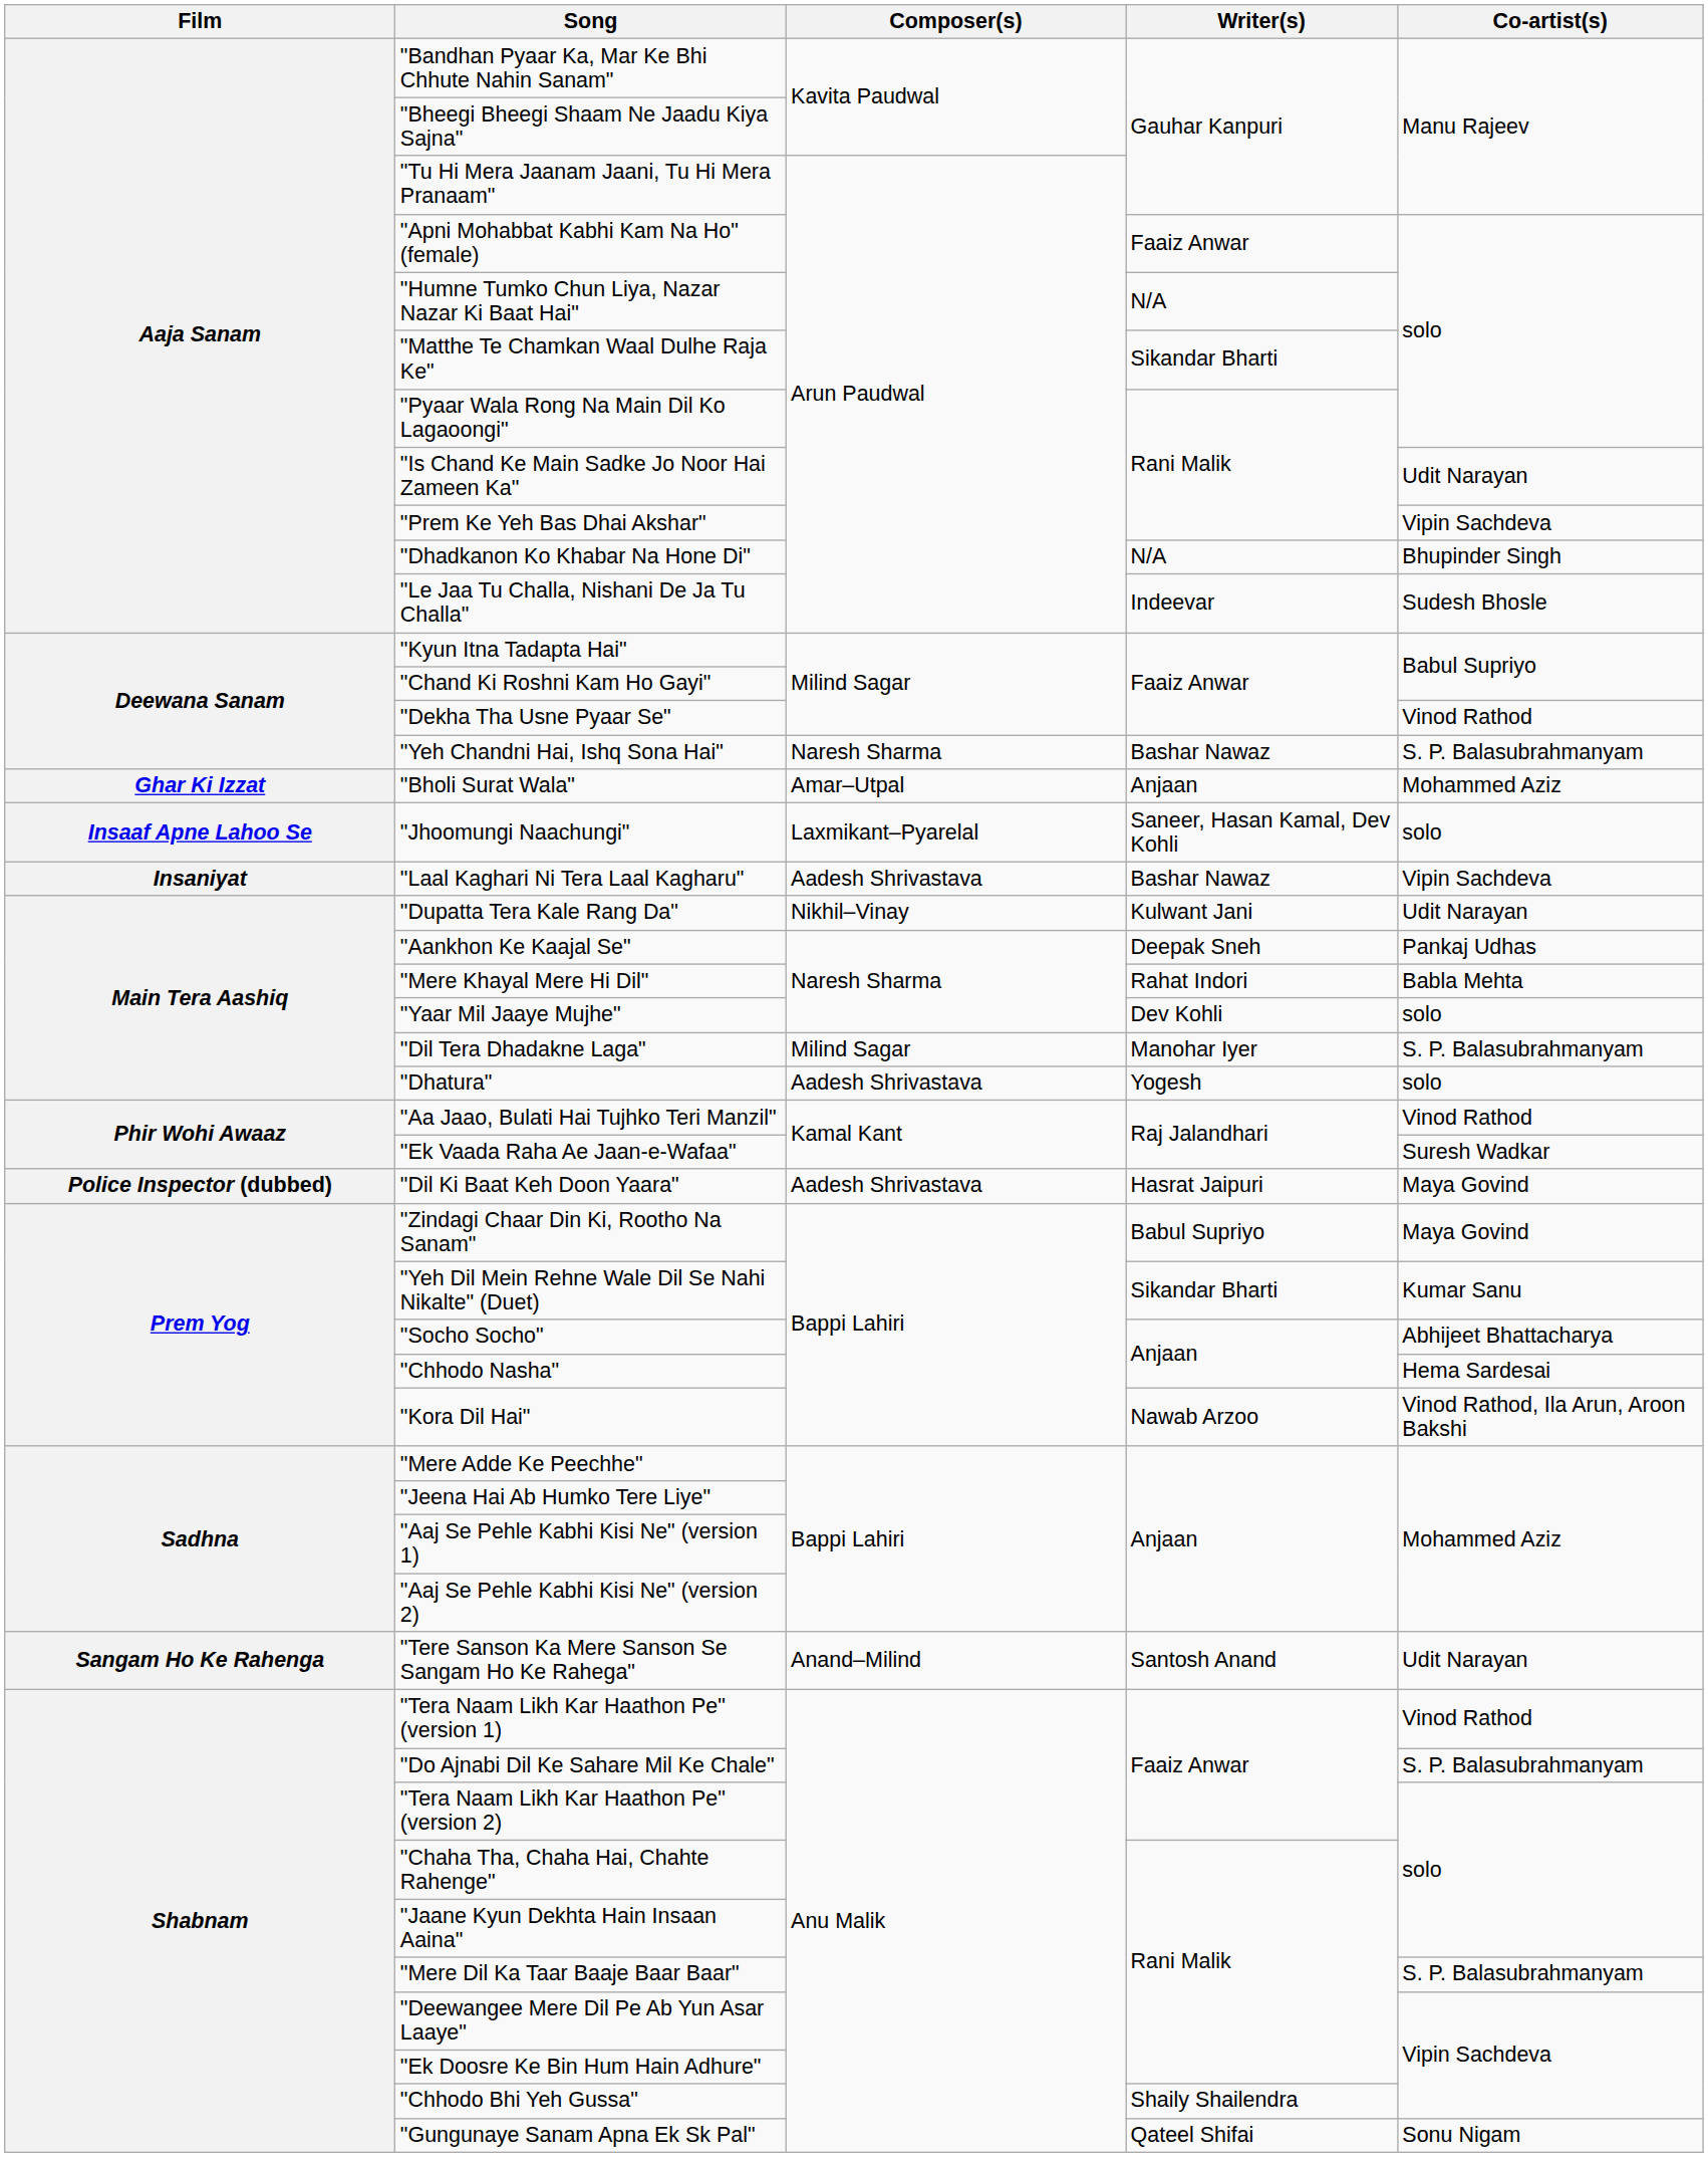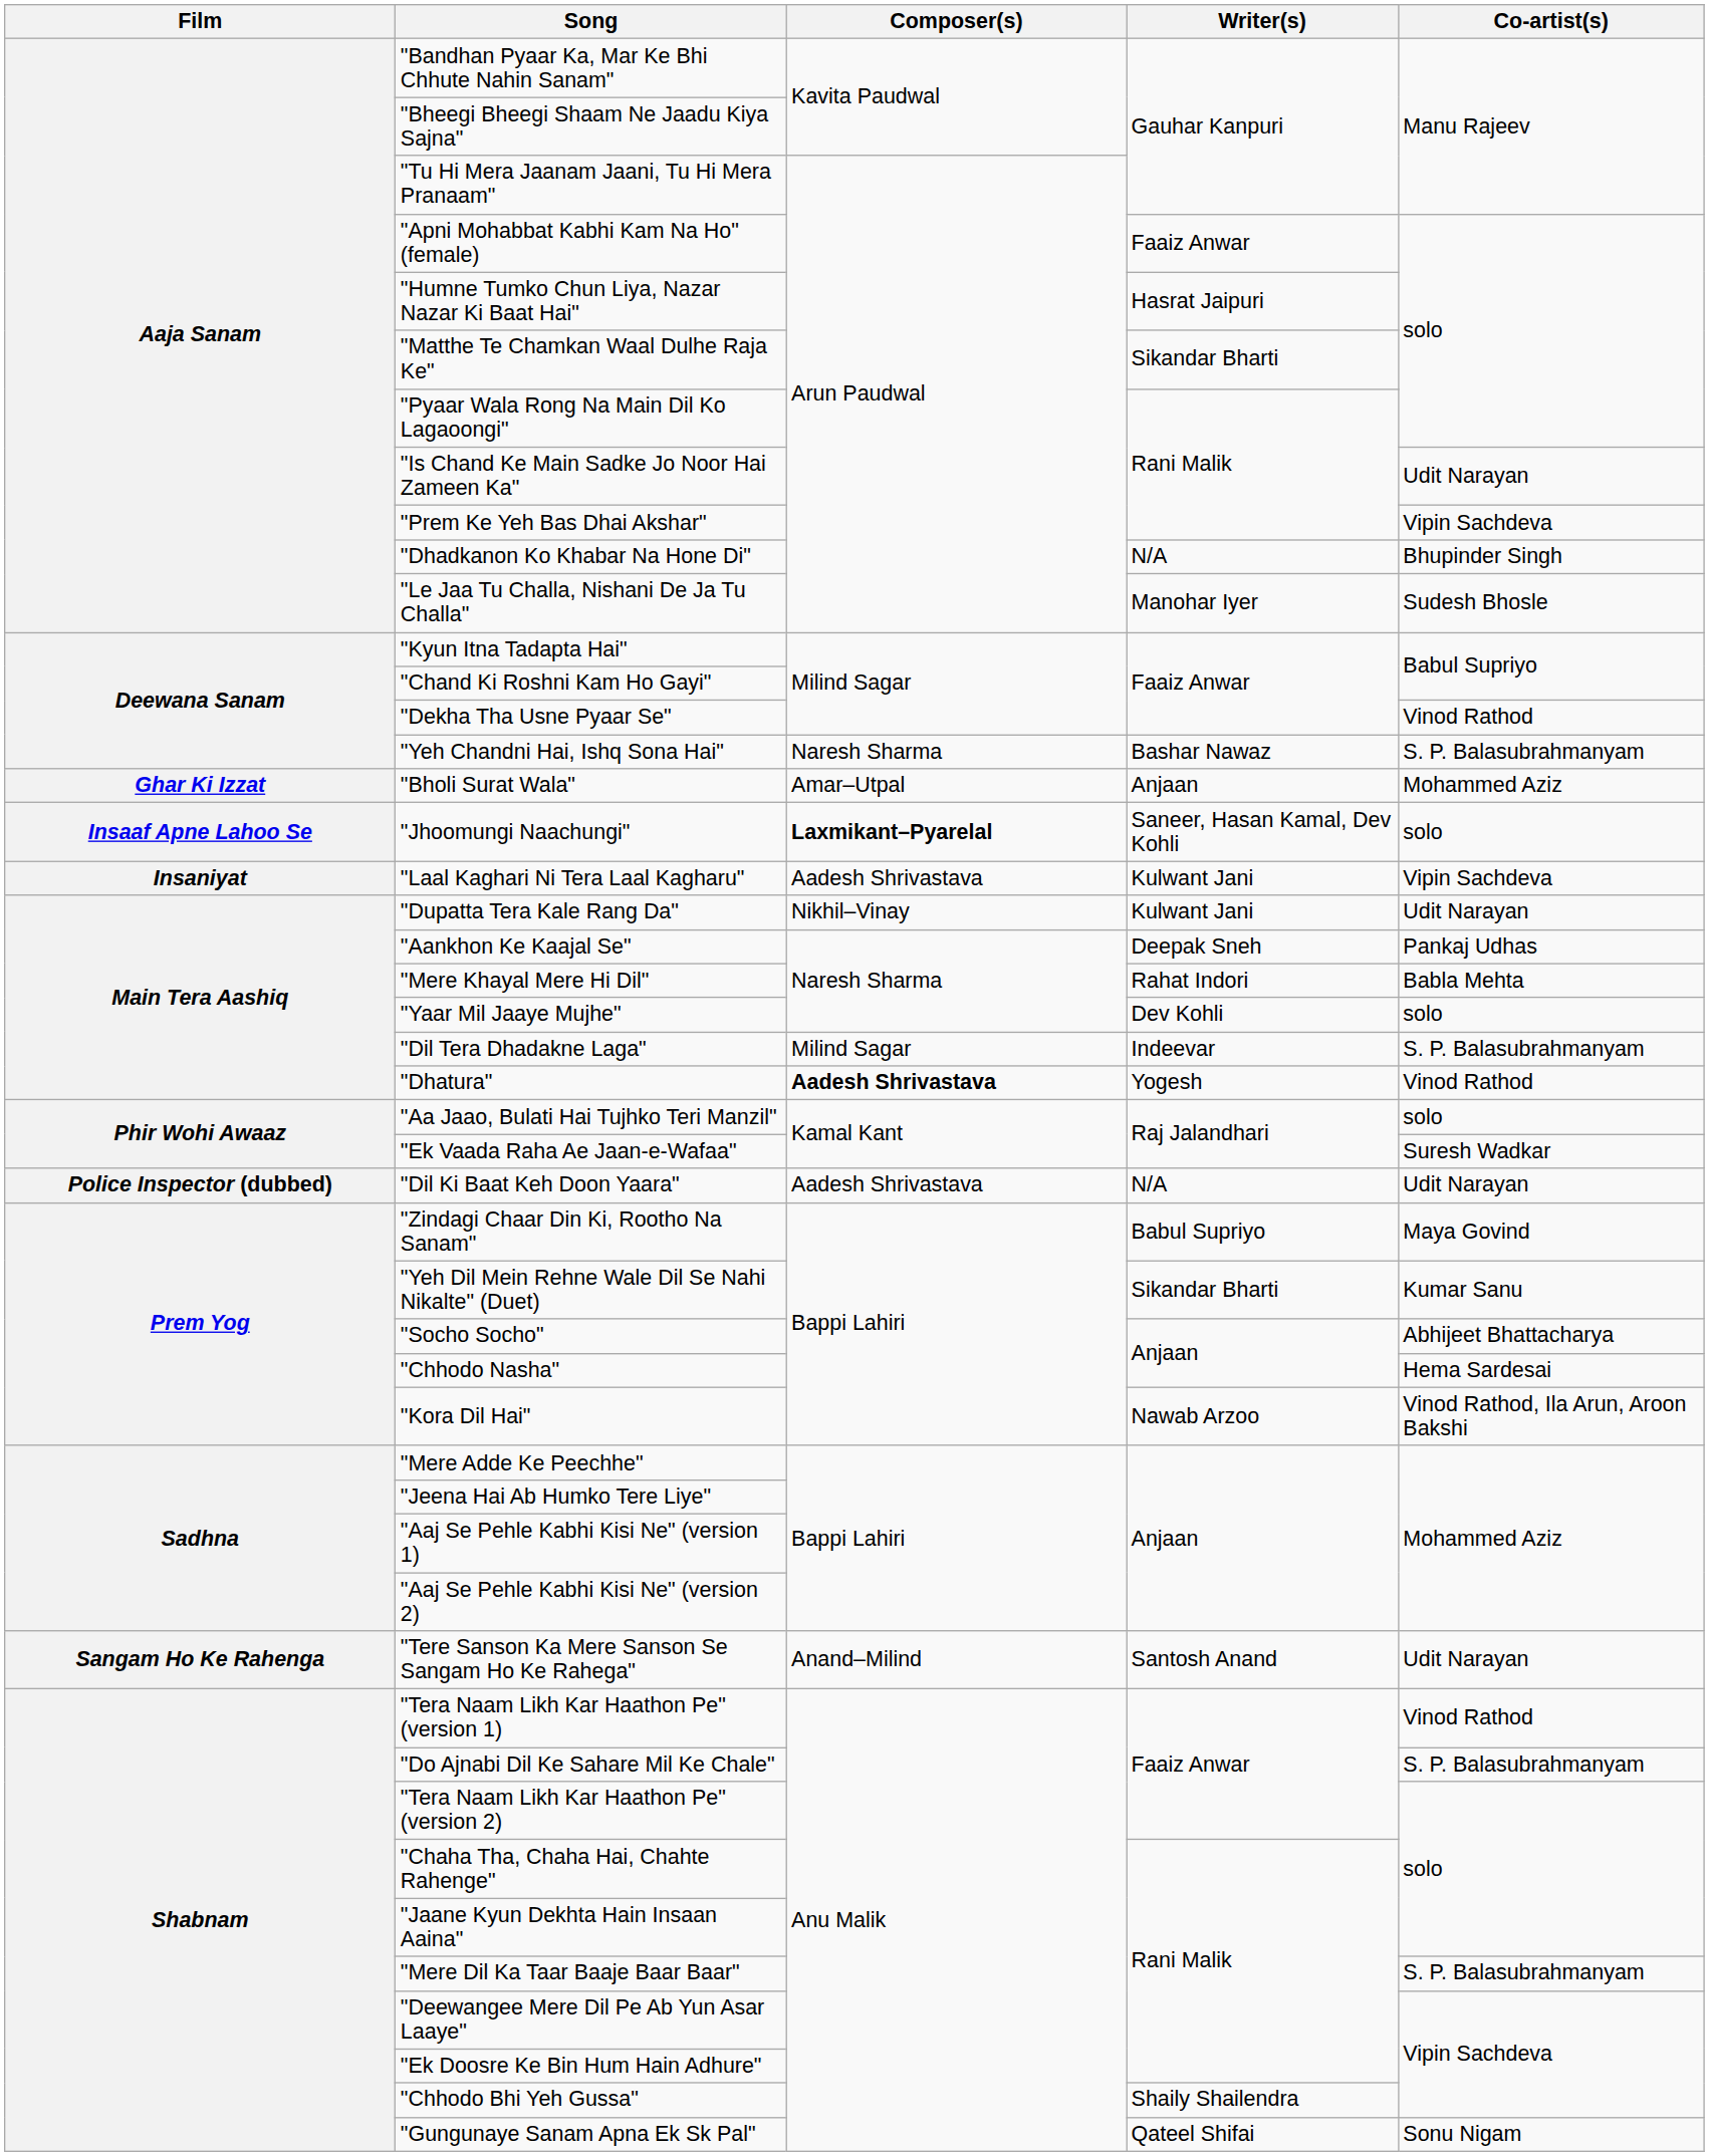"Humne Tumko Chun Liya, Nazar Nazar Ki Baat Hai" | Writer(s): N/A -> Hasrat Jaipuri
"Le Jaa Tu Challa, Nishani De Ja Tu Challa" | Writer(s): Indeevar -> Manohar Iyer
"Jhoomungi Naachungi" | Composer(s): normal -> bold
"Laal Kaghari Ni Tera Laal Kagharu" | Writer(s): Bashar Nawaz -> Kulwant Jani
"Dil Tera Dhadakne Laga" | Writer(s): Manohar Iyer -> Indeevar
"Dhatura" | Composer(s): normal -> bold
"Dhatura" | Co-artist(s): solo -> Vinod Rathod
"Aa Jaao, Bulati Hai Tujhko Teri Manzil" | Co-artist(s): Vinod Rathod -> solo
"Dil Ki Baat Keh Doon Yaara" | Writer(s): Hasrat Jaipuri -> N/A
"Dil Ki Baat Keh Doon Yaara" | Co-artist(s): Maya Govind -> Udit Narayan
